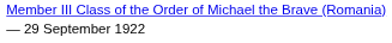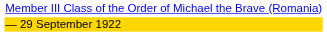— 29 September 1922 | column 1: no background -> gold background
